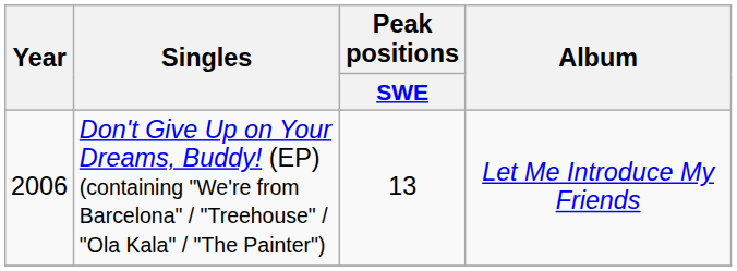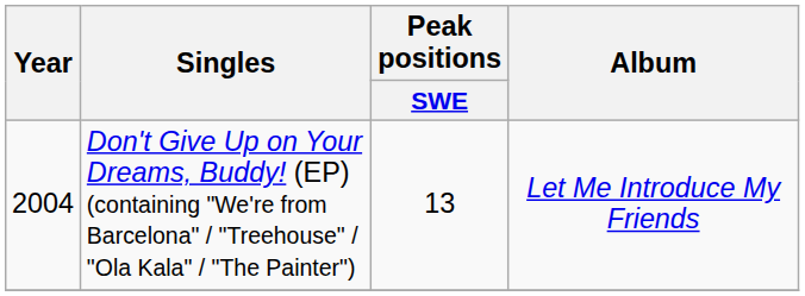row 3 | Year: 2006 -> 2004
